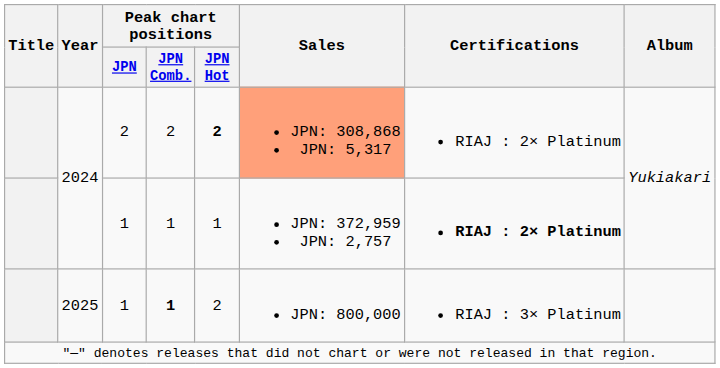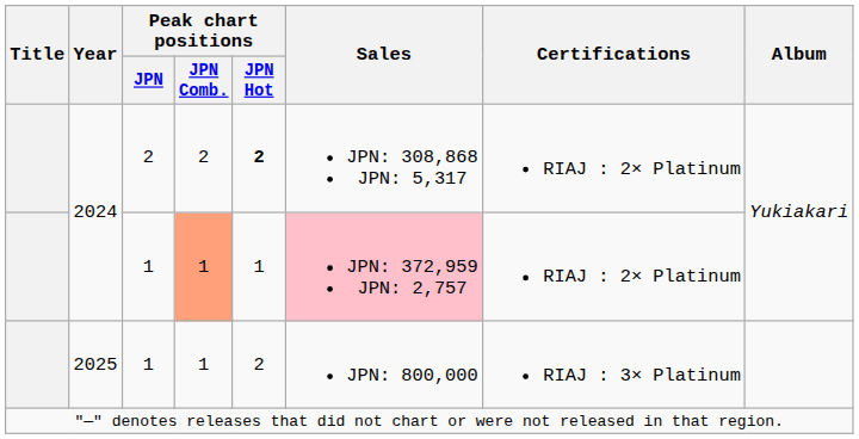2024 / 2 | Sales: lightsalmon background -> no background
2024 / 1 | Peak chart positions / JPN Comb.: no background -> lightsalmon background
2024 / 1 | Sales: no background -> pink background
2024 / 1 | Certifications: bold -> normal
2025 | Peak chart positions / JPN Comb.: bold -> normal
